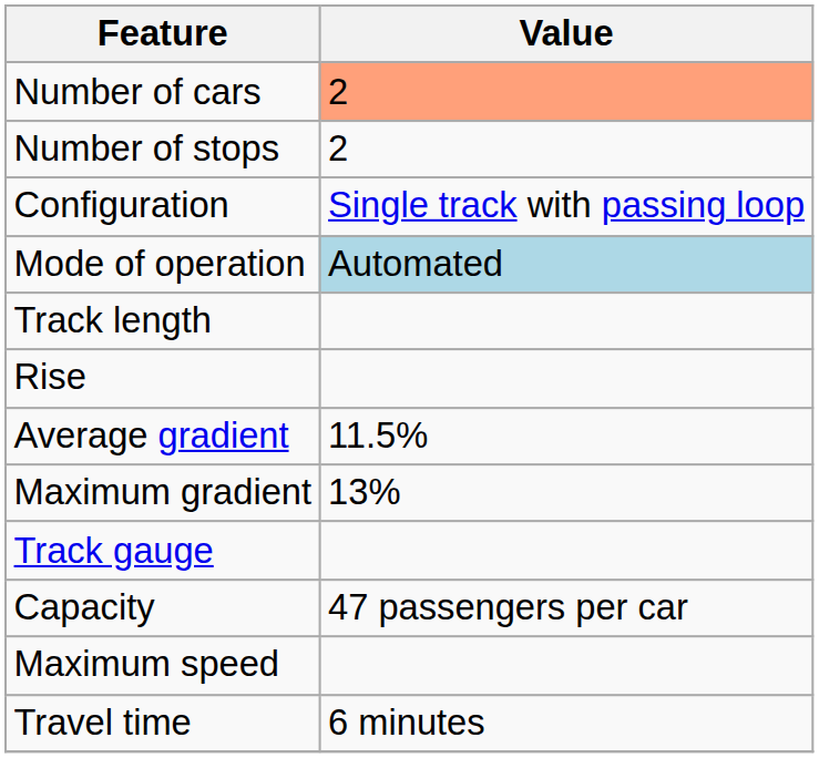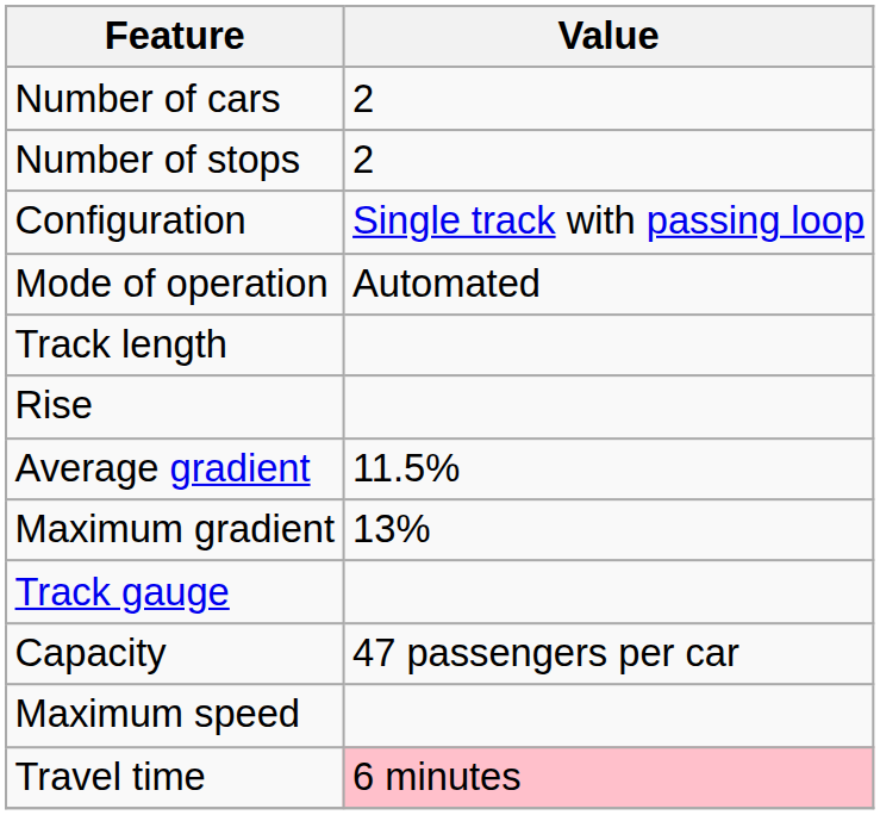Number of cars | Value: lightsalmon background -> no background
Mode of operation | Value: lightblue background -> no background
Travel time | Value: no background -> pink background
